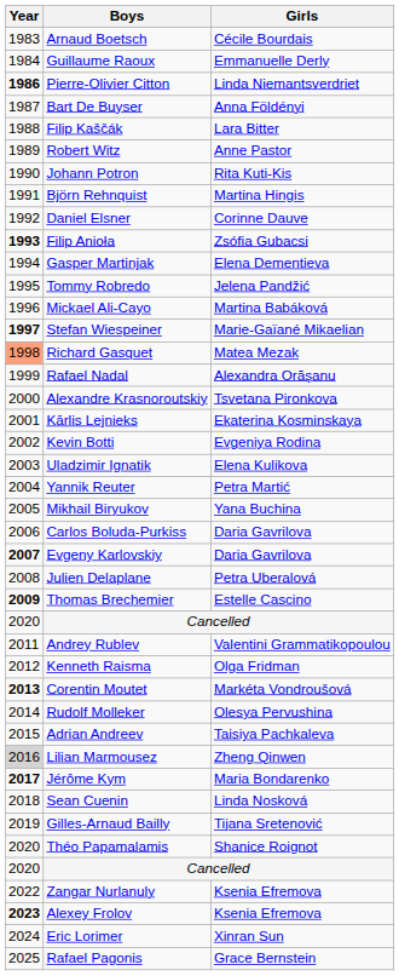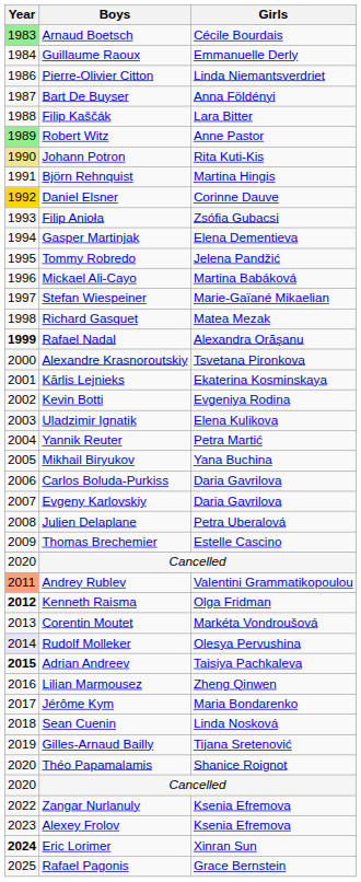Arnaud Boetsch | Year: no background -> lightgreen background
Pierre-Olivier Citton | Year: bold -> normal
Robert Witz | Year: no background -> lightgreen background
Johann Potron | Year: no background -> khaki background
Daniel Elsner | Year: no background -> gold background
Filip Anioła | Year: bold -> normal
Stefan Wiespeiner | Year: bold -> normal
Richard Gasquet | Year: lightsalmon background -> no background
Rafael Nadal | Year: normal -> bold
Evgeny Karlovskiy | Year: bold -> normal
Thomas Brechemier | Year: bold -> normal
Andrey Rublev | Year: no background -> lightsalmon background
Kenneth Raisma | Year: normal -> bold
Corentin Moutet | Year: bold -> normal
Rudolf Molleker | Year: no background -> lavender background
Adrian Andreev | Year: normal -> bold
Lilian Marmousez | Year: lightgrey background -> no background
Jérôme Kym | Year: bold -> normal
Alexey Frolov | Year: bold -> normal
Eric Lorimer | Year: normal -> bold
